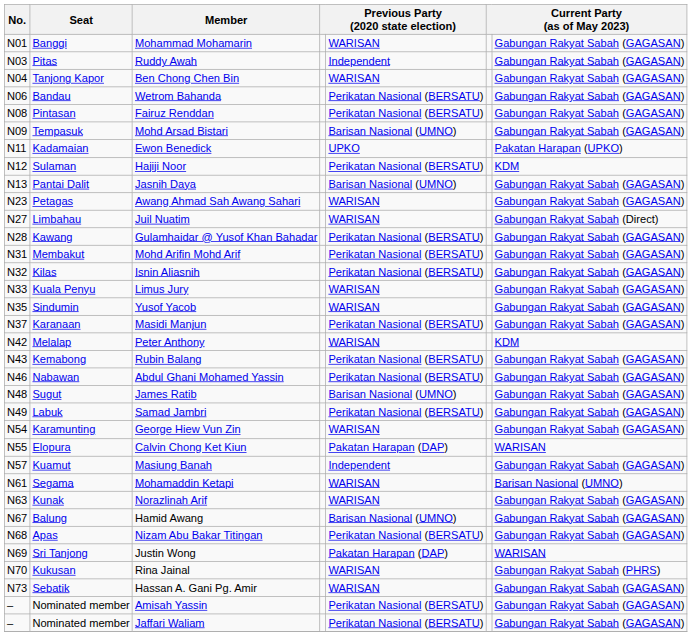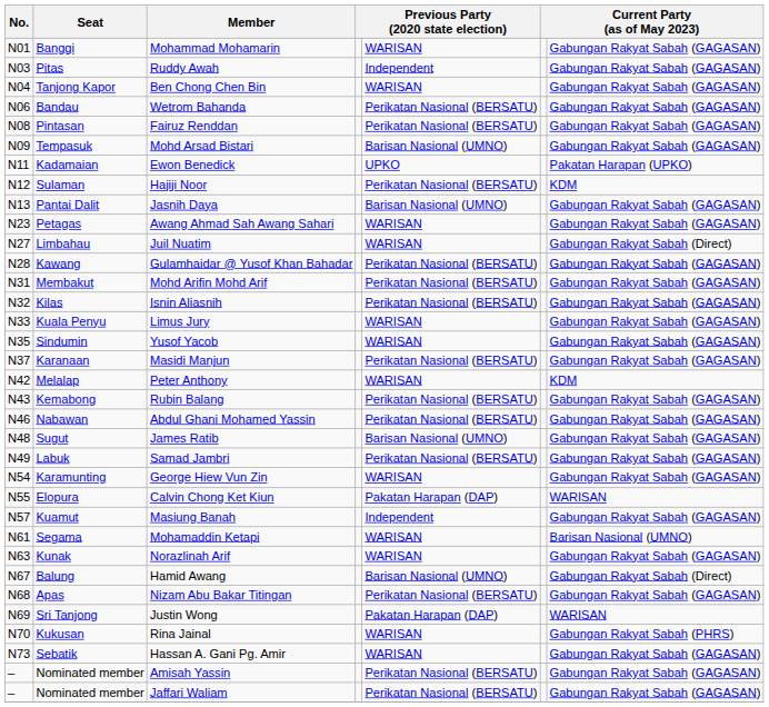Hamid Awang | column 7: Gabungan Rakyat Sabah (GAGASAN) -> Gabungan Rakyat Sabah (Direct)
